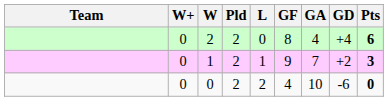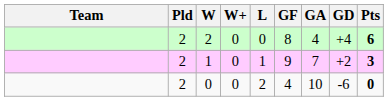columns swapped: Pld <-> W+
